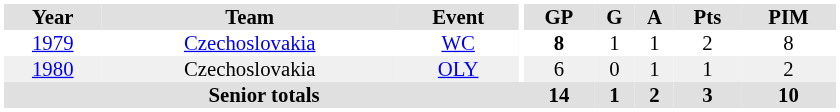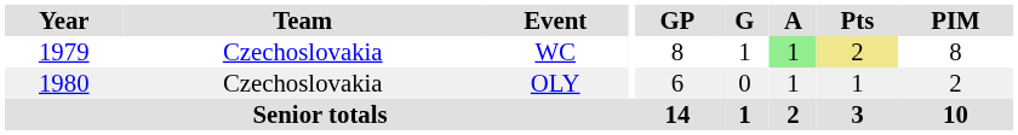WC | GP: bold -> normal
WC | A: no background -> lightgreen background
WC | Pts: no background -> khaki background
